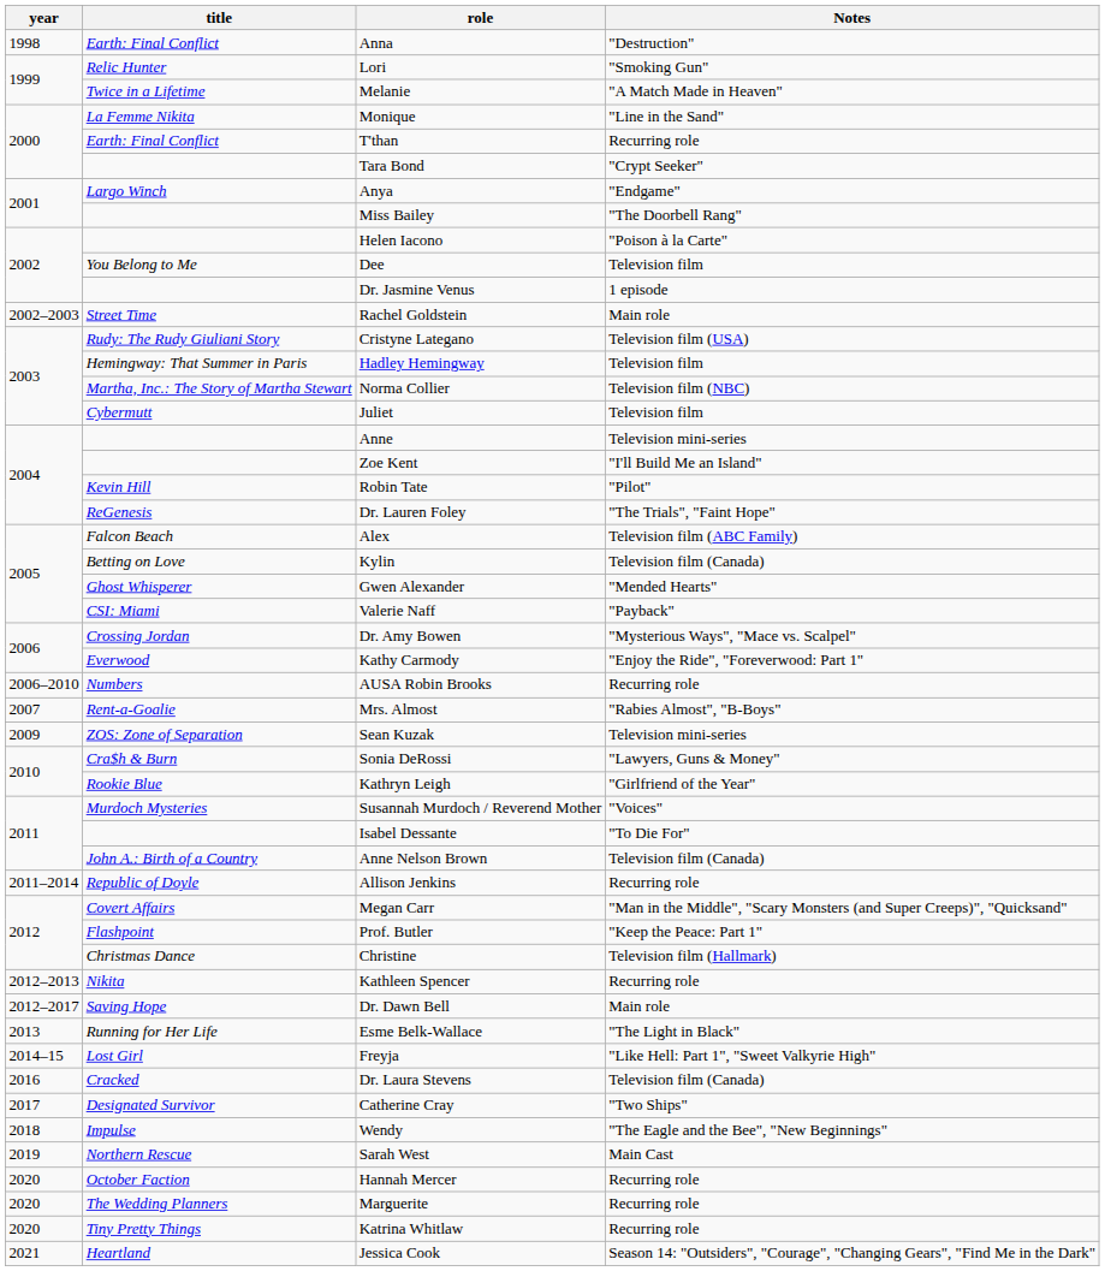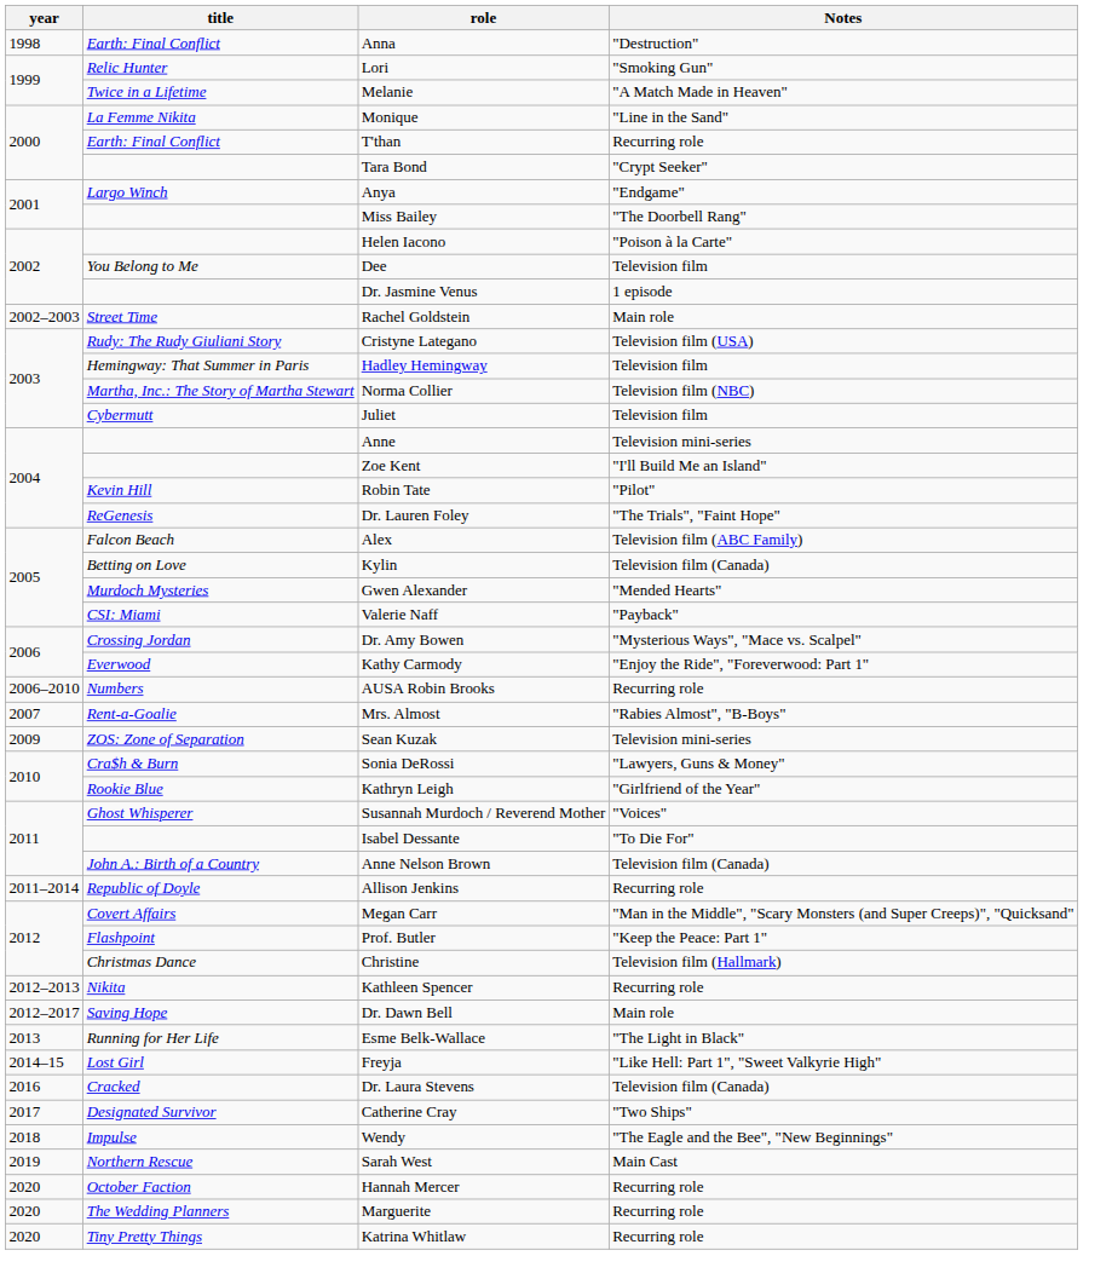Gwen Alexander | title: Ghost Whisperer -> Murdoch Mysteries
Susannah Murdoch / Reverend Mother | title: Murdoch Mysteries -> Ghost Whisperer
- row: 2021 | Heartland | Jessica Cook | Season 14: "Outsiders", "Courage", "Changing Gears", "Find Me in the Dark"
